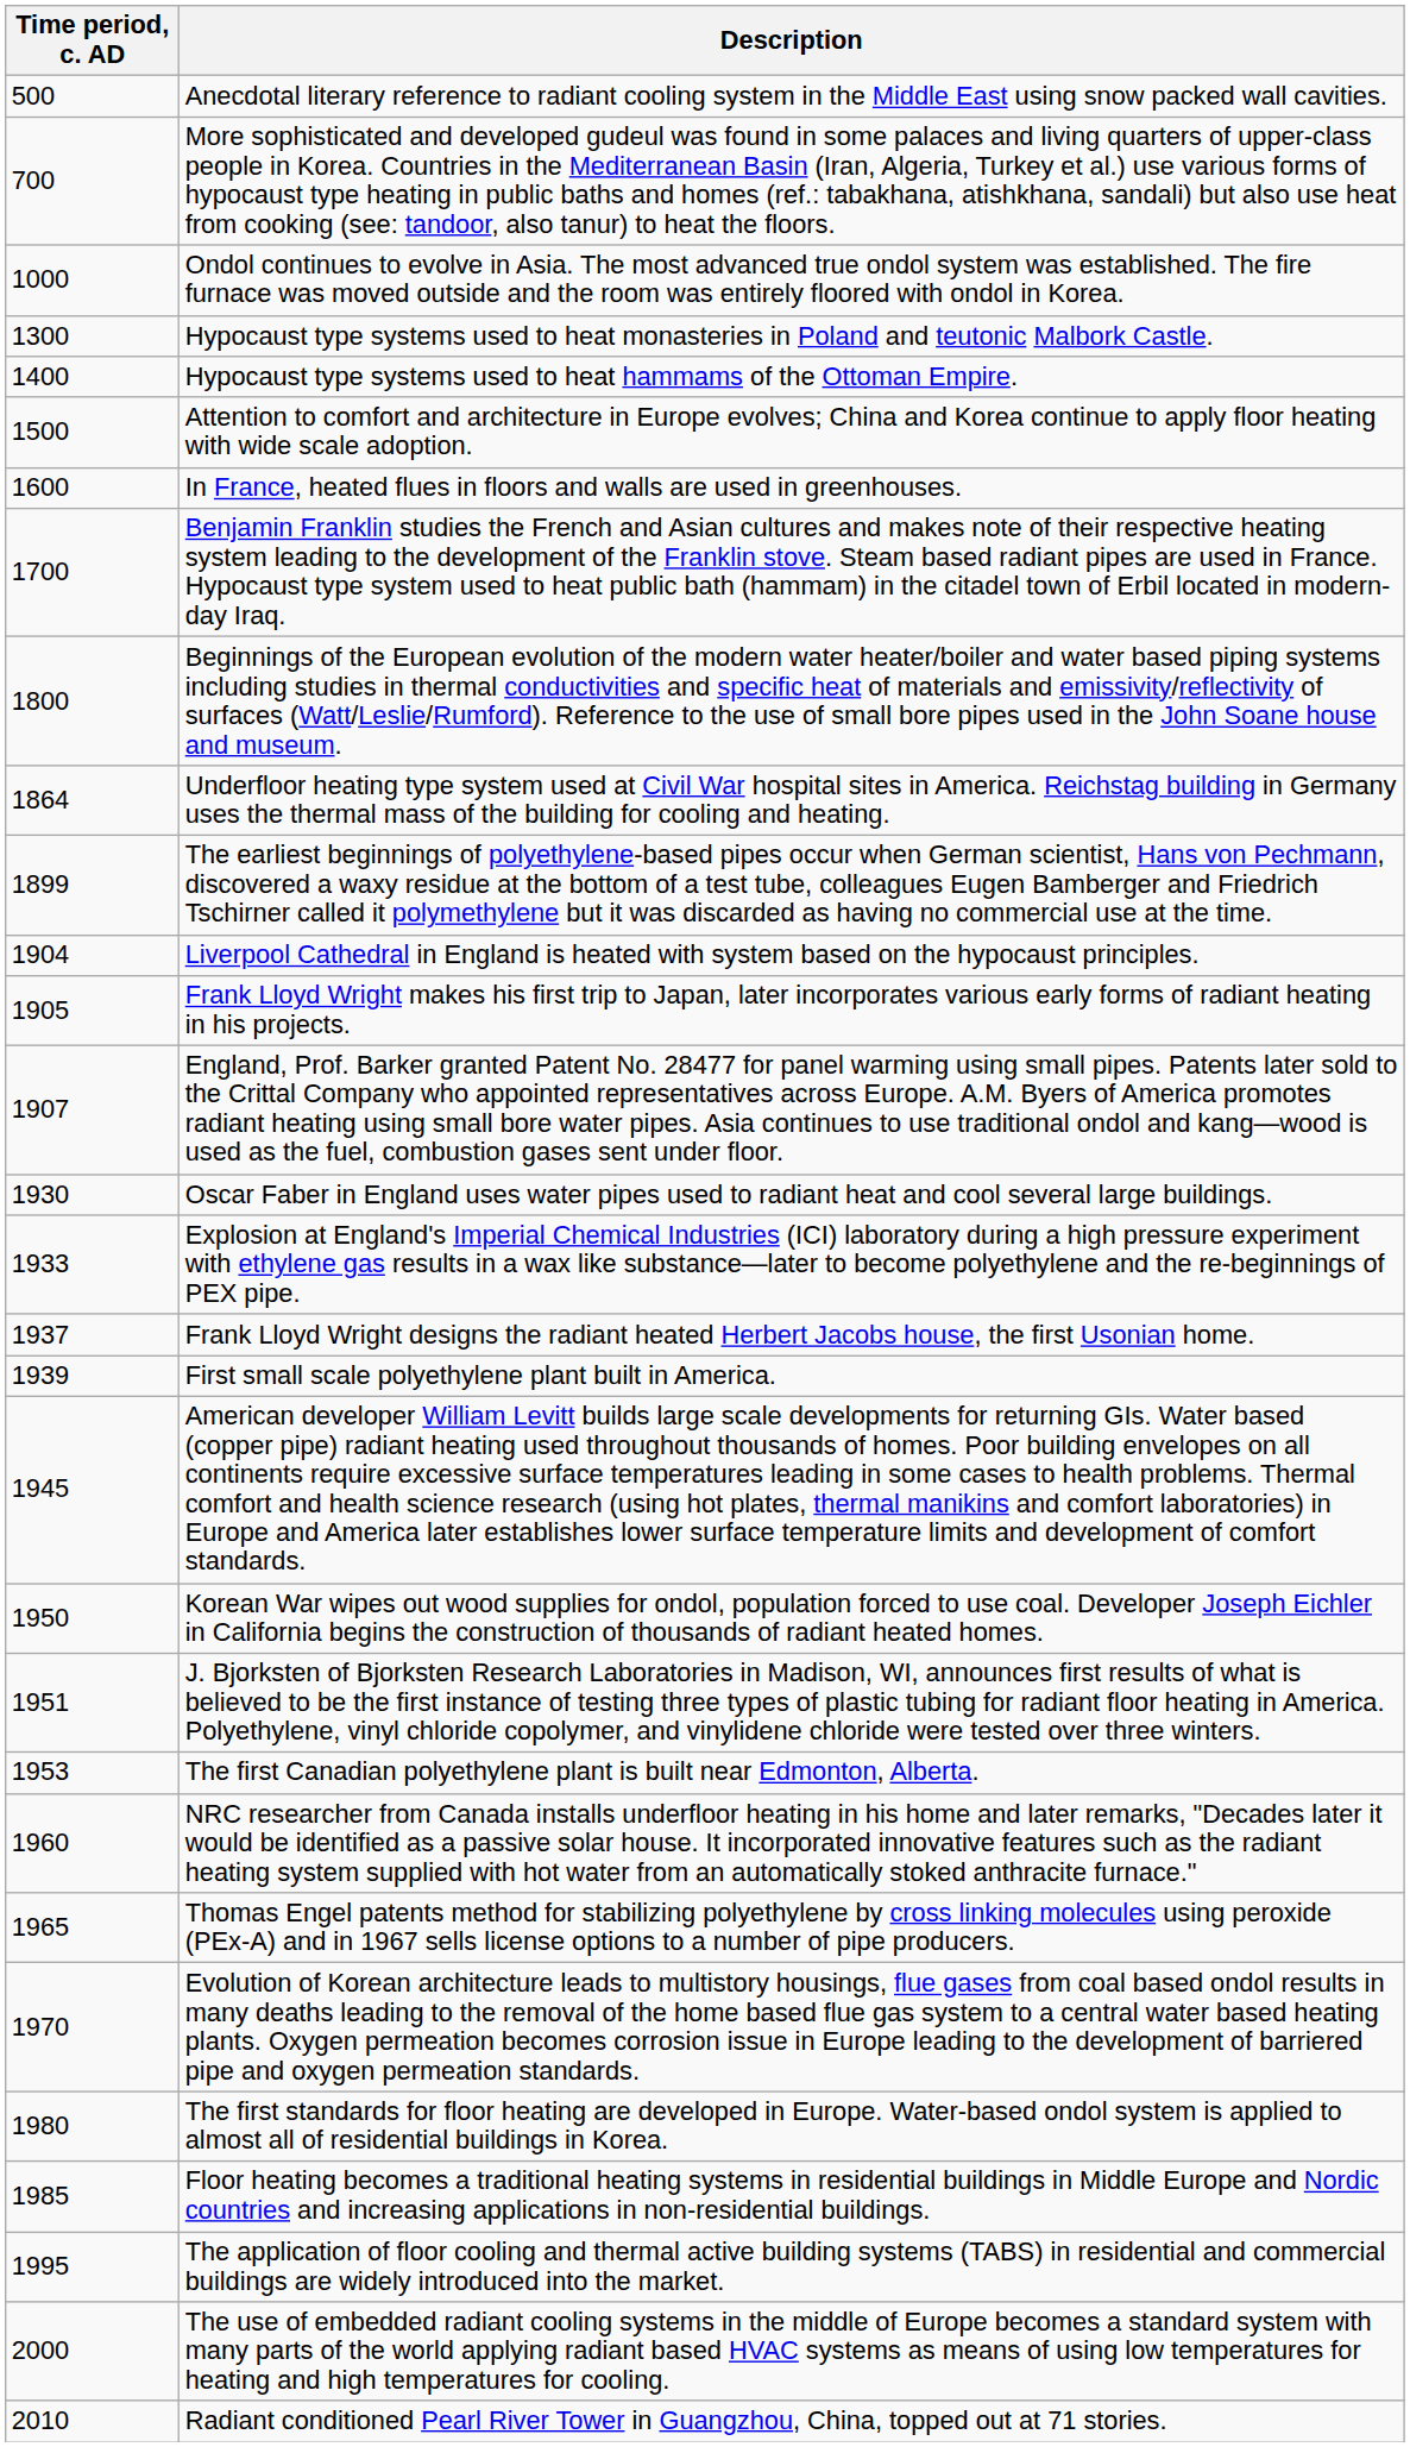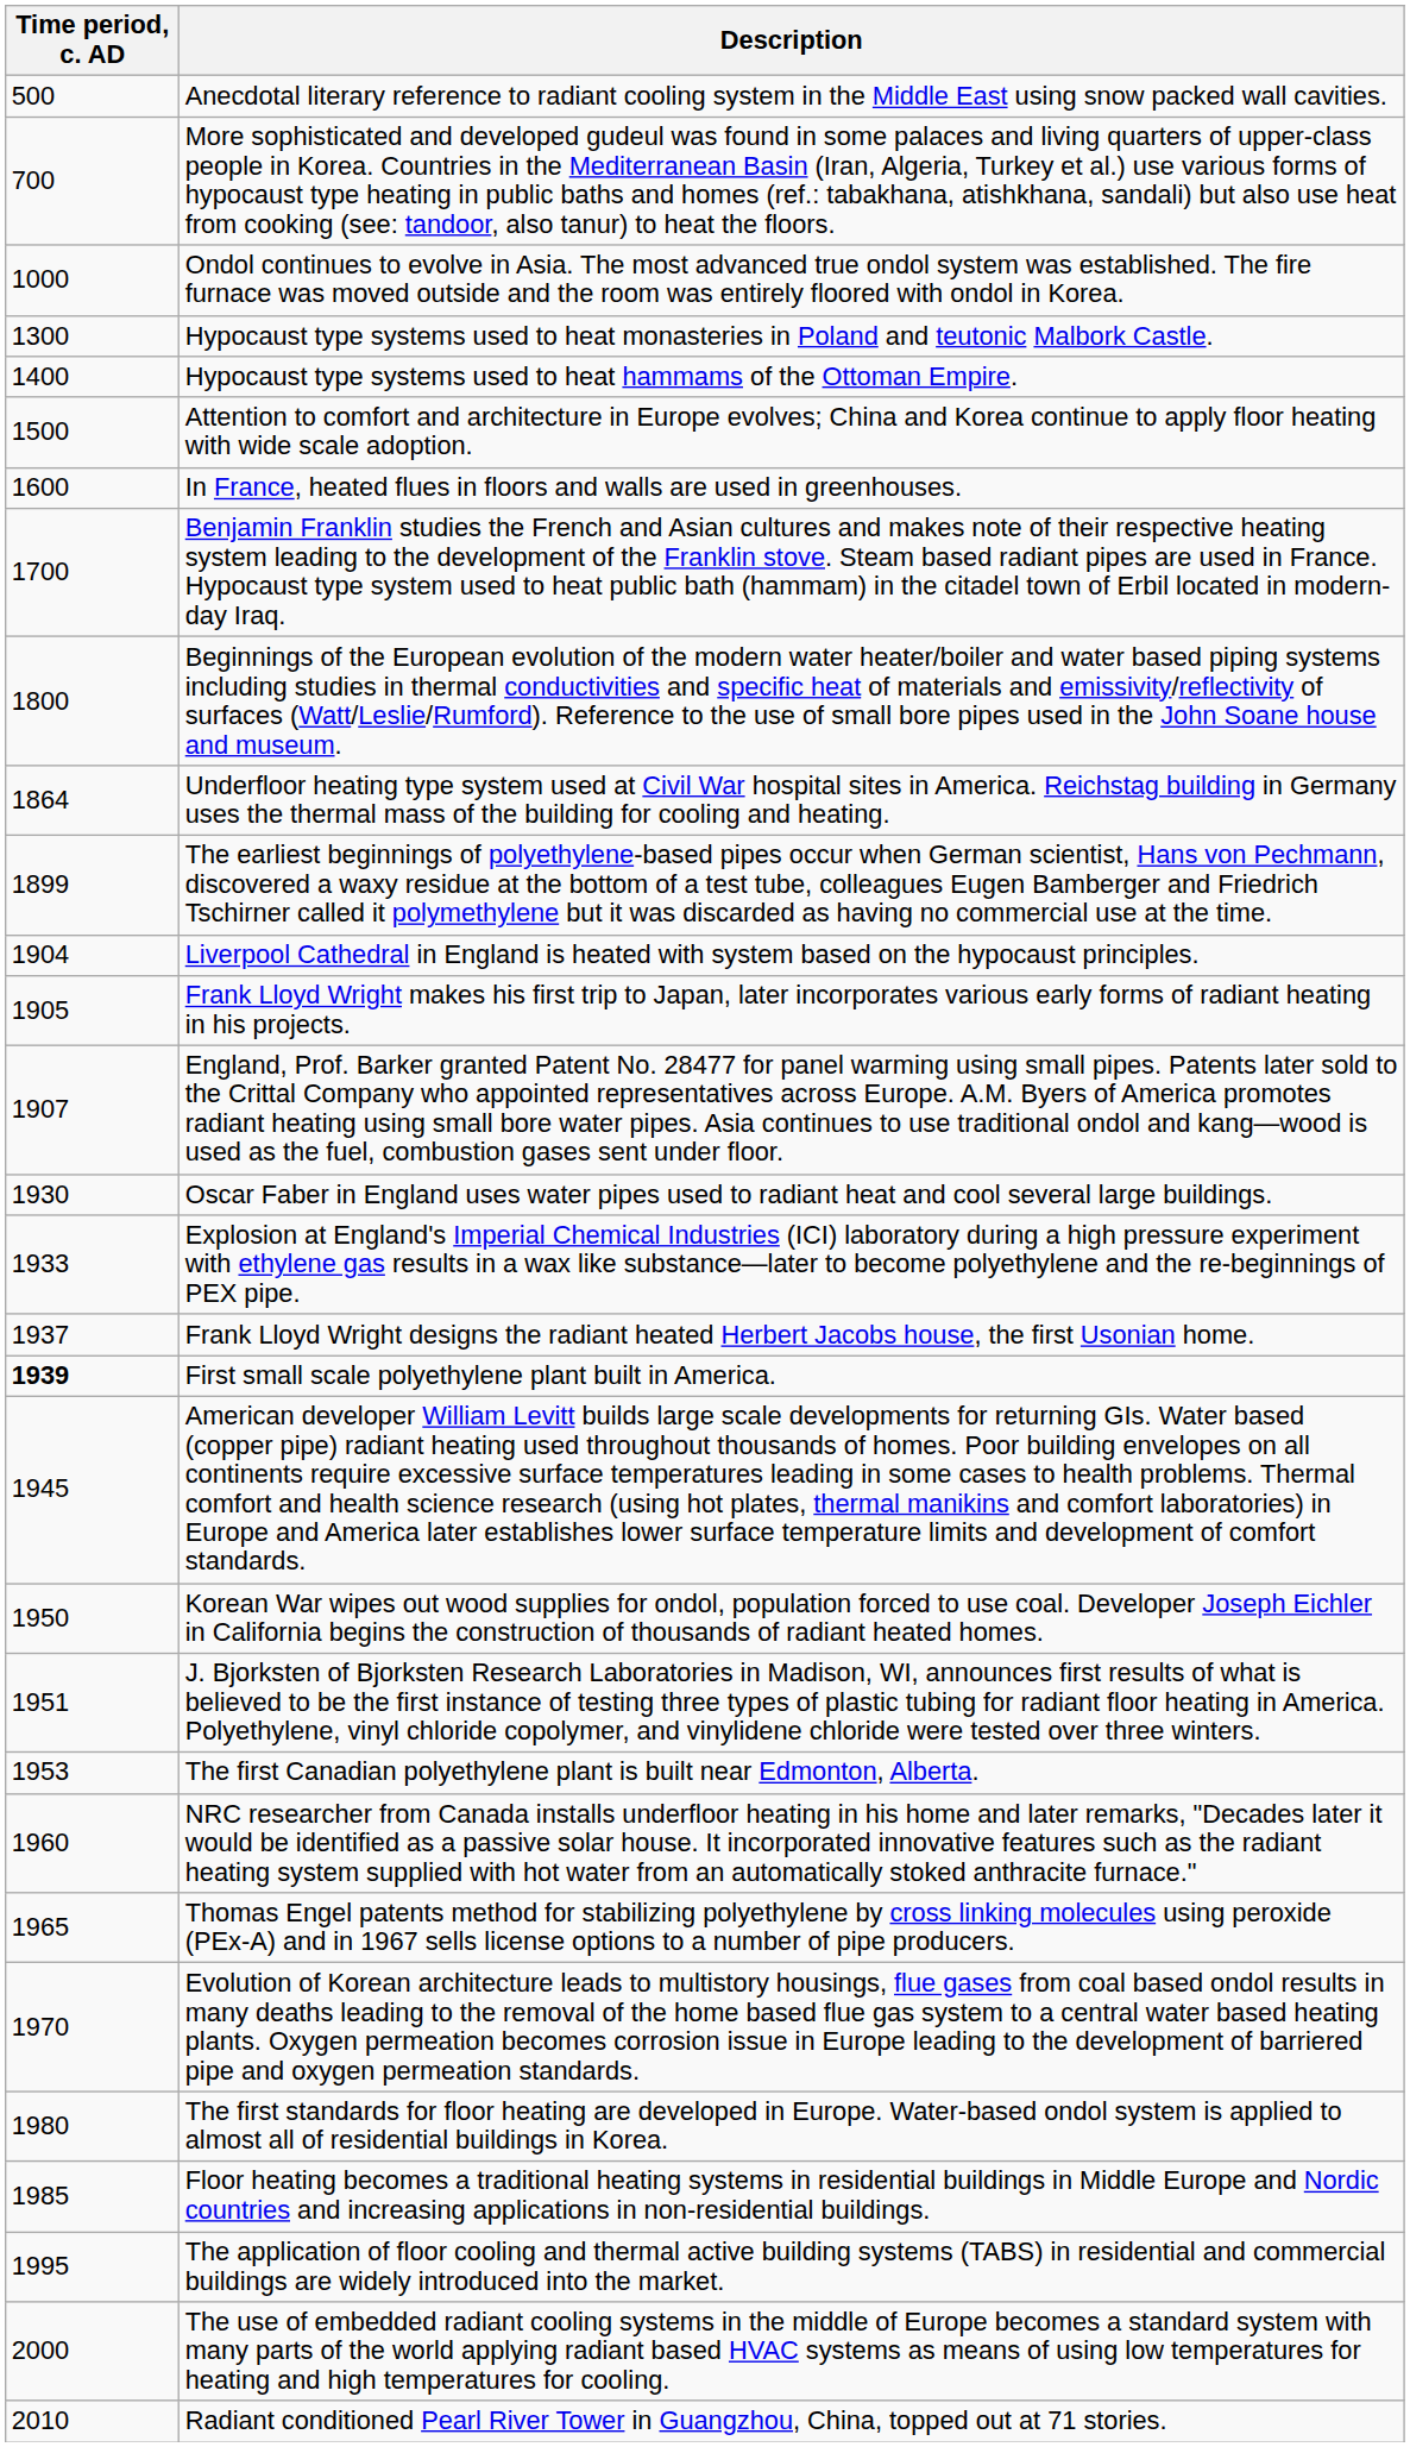First small scale polyethylene plant built in America. | Time period, c. AD: normal -> bold
